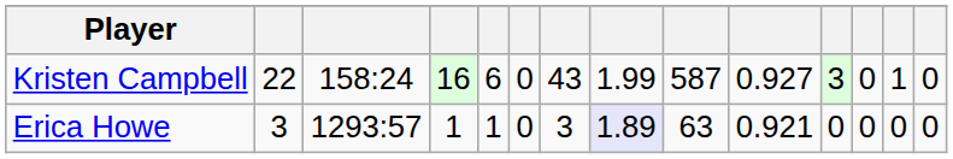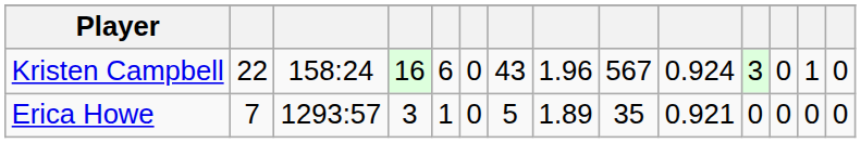Kristen Campbell | column 8: 1.99 -> 1.96
Kristen Campbell | column 9: 587 -> 567
Kristen Campbell | column 10: 0.927 -> 0.924
Erica Howe | column 2: 3 -> 7
Erica Howe | column 4: 1 -> 3
Erica Howe | column 7: 3 -> 5
Erica Howe | column 8: lavender background -> no background
Erica Howe | column 9: 63 -> 35
